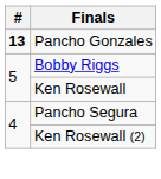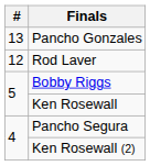Pancho Gonzales | #: bold -> normal
+ row: 12 | Rod Laver
